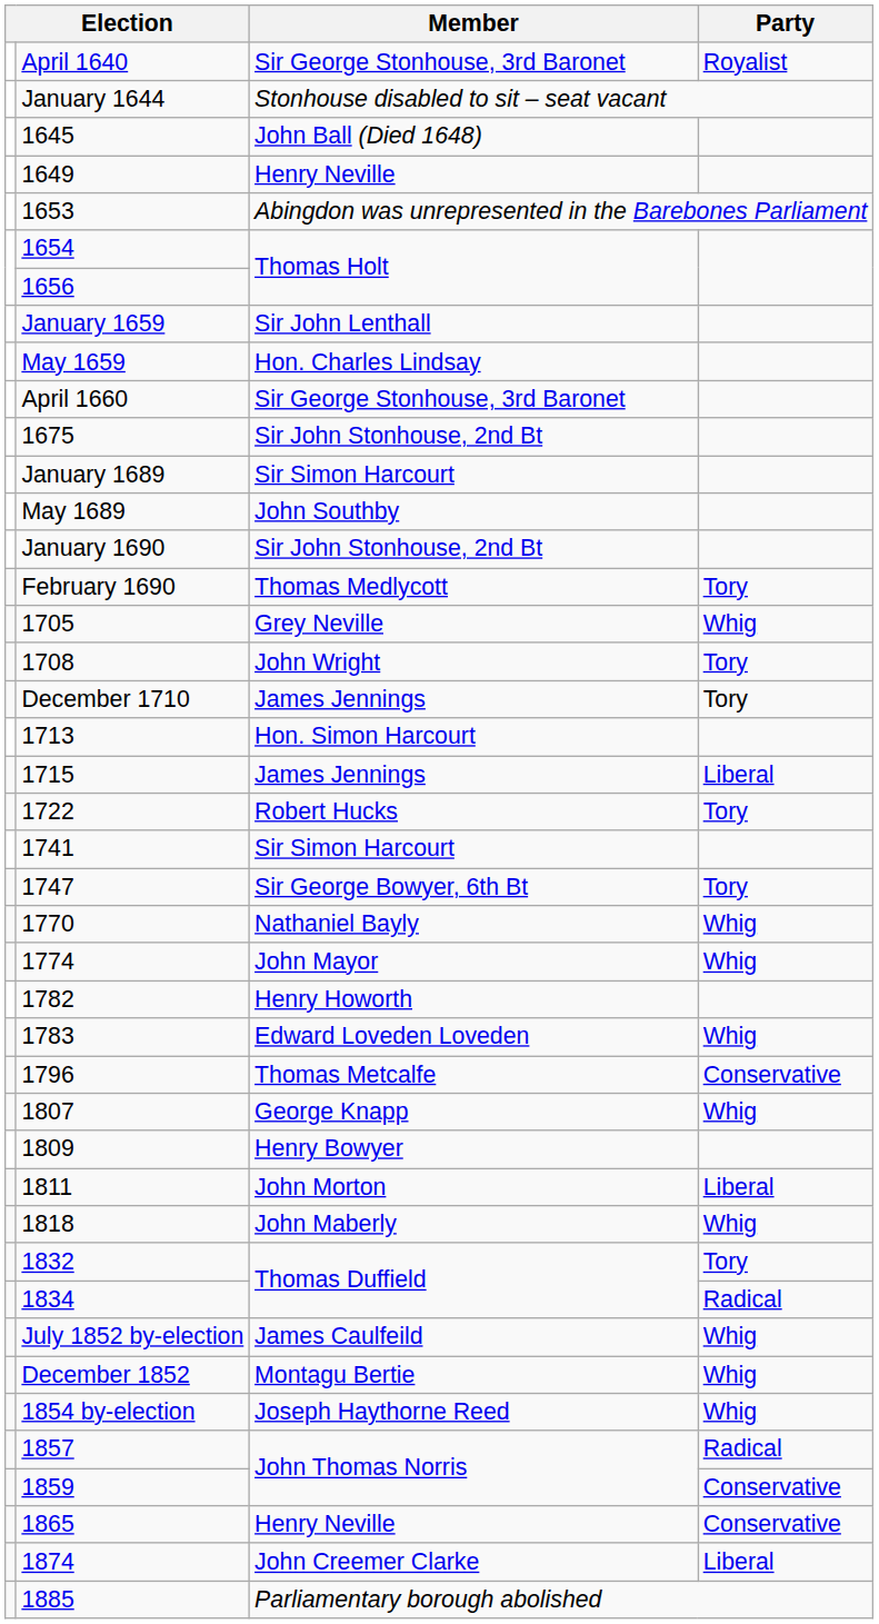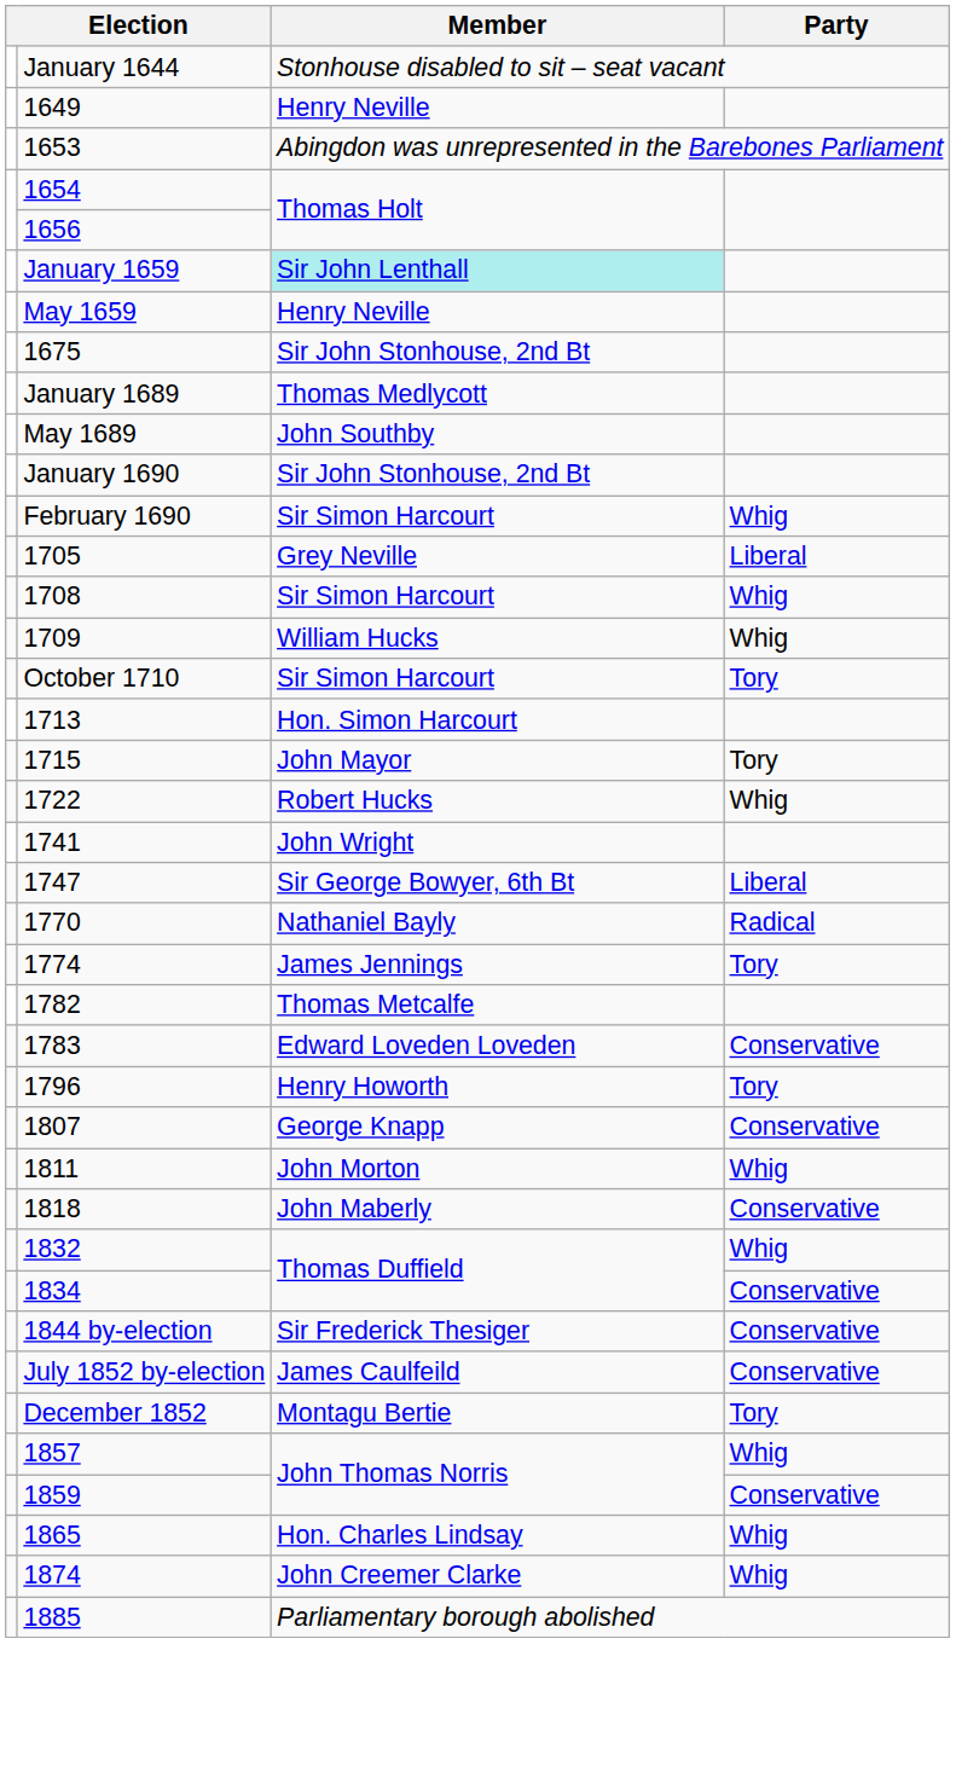- row: April 1640 | Sir George Stonhouse, 3rd Baronet | Royalist
- row: 1645 | John Ball (Died 1648)
January 1659 | Member: no background -> paleturquoise background
May 1659 | Member: Hon. Charles Lindsay -> Henry Neville
- row: April 1660 | Sir George Stonhouse, 3rd Baronet
January 1689 | Member: Sir Simon Harcourt -> Thomas Medlycott
February 1690 | Member: Thomas Medlycott -> Sir Simon Harcourt
February 1690 | Party: Tory -> Whig
1705 | Party: Whig -> Liberal
1708 | Member: John Wright -> Sir Simon Harcourt
1708 | Party: Tory -> Whig
+ row: 1709 | William Hucks | Whig
+ row: October 1710 | Sir Simon Harcourt | Tory
- row: December 1710 | James Jennings | Tory
1715 | Member: James Jennings -> John Mayor
1715 | Party: Liberal -> Tory
1722 | Party: Tory -> Whig
1741 | Member: Sir Simon Harcourt -> John Wright
1747 | Party: Tory -> Liberal
1770 | Party: Whig -> Radical
1774 | Member: John Mayor -> James Jennings
1774 | Party: Whig -> Tory
1782 | Member: Henry Howorth -> Thomas Metcalfe
1783 | Party: Whig -> Conservative
1796 | Member: Thomas Metcalfe -> Henry Howorth
1796 | Party: Conservative -> Tory
1807 | Party: Whig -> Conservative
- row: 1809 | Henry Bowyer
1811 | Party: Liberal -> Whig
1818 | Party: Whig -> Conservative
1832 | Party: Tory -> Whig
1834 | Party: Radical -> Conservative
+ row: 1844 by-election | Sir Frederick Thesiger | Conservative
July 1852 by-election | Party: Whig -> Conservative
December 1852 | Party: Whig -> Tory
- row: 1854 by-election | Joseph Haythorne Reed | Whig
1857 | Party: Radical -> Whig
1865 | Member: Henry Neville -> Hon. Charles Lindsay
1865 | Party: Conservative -> Whig
1874 | Party: Liberal -> Whig
